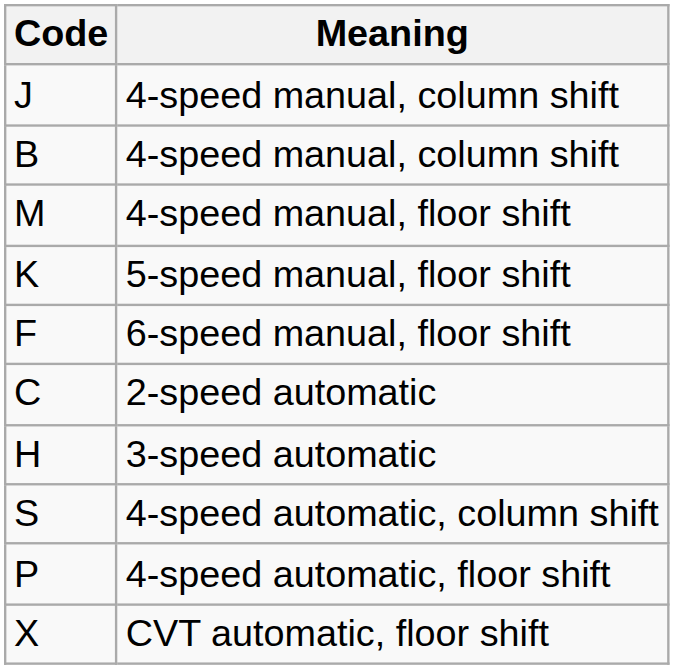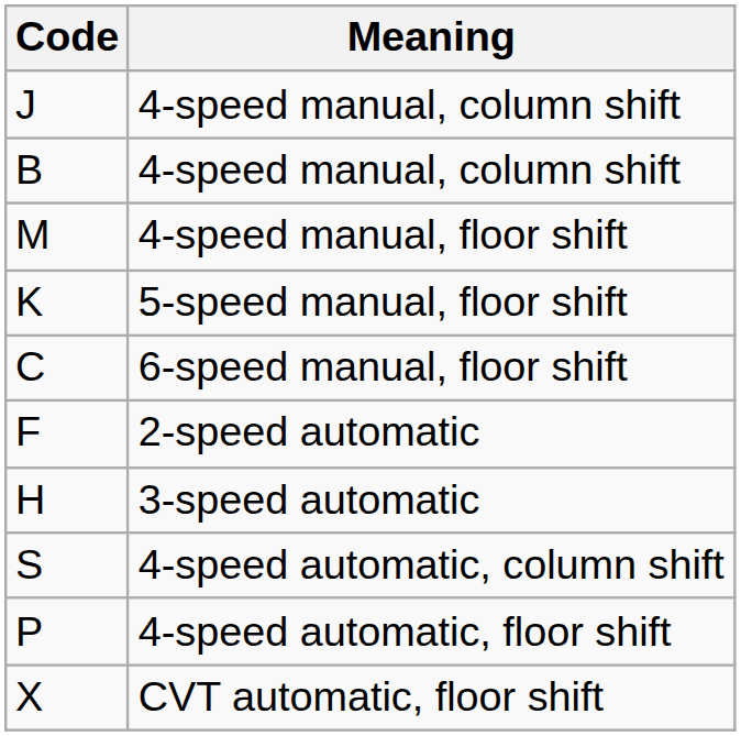row 6 | Code: F -> C
row 7 | Code: C -> F
